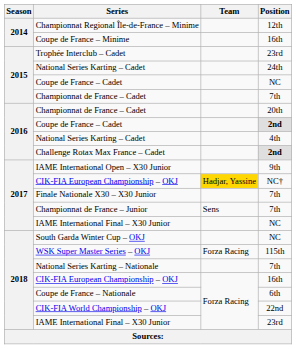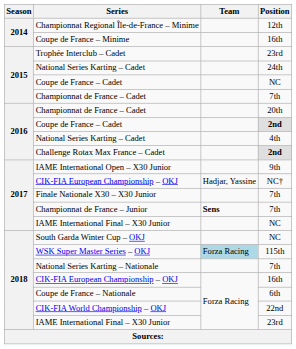CIK-FIA European Championship – OKJ / NC† | Team: gold background -> no background
Championnat de France – Junior | Team: normal -> bold
WSK Super Master Series – OKJ | Team: no background -> lightblue background
